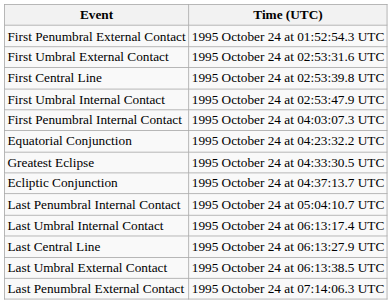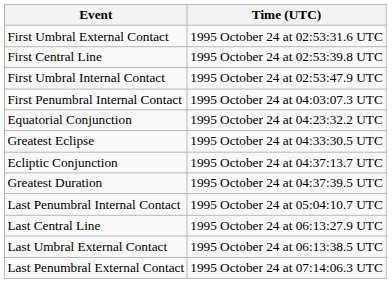- row: First Penumbral External Contact | 1995 October 24 at 01:52:54.3 UTC
+ row: Greatest Duration | 1995 October 24 at 04:37:39.5 UTC
- row: Last Umbral Internal Contact | 1995 October 24 at 06:13:17.4 UTC
